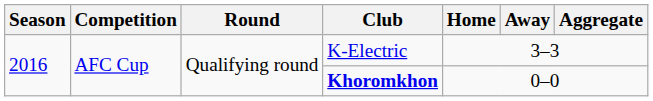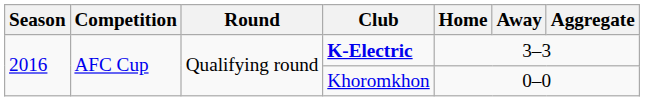K-Electric | Club: normal -> bold
Khoromkhon | Club: bold -> normal
